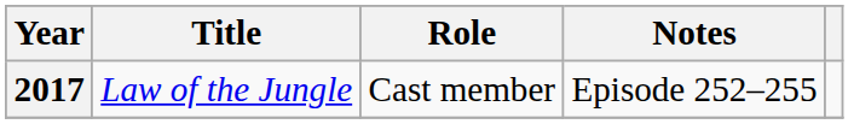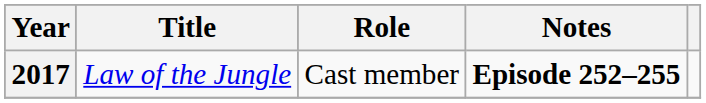2017 | Notes: normal -> bold
